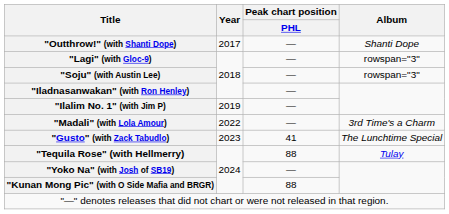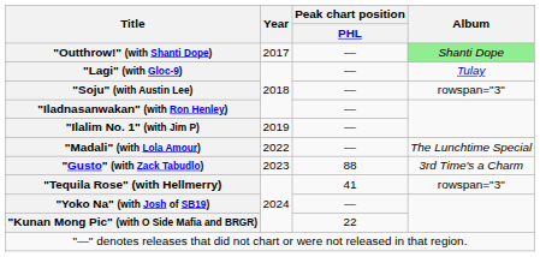"Outthrow!" (with Shanti Dope) | Album: no background -> lightgreen background
"Lagi" (with Gloc-9) | Album: rowspan="3" -> Tulay
"Madali" (with Lola Amour) | Album: 3rd Time's a Charm -> The Lunchtime Special
"Gusto" (with Zack Tabudlo) | Peak chart position / PHL: 41 -> 88
"Gusto" (with Zack Tabudlo) | Album: The Lunchtime Special -> 3rd Time's a Charm
"Tequila Rose" (with Hellmerry) | Peak chart position / PHL: 88 -> 41
"Tequila Rose" (with Hellmerry) | Album: Tulay -> rowspan="3"
"Kunan Mong Pic" (with O Side Mafia and BRGR) | Peak chart position / PHL: 88 -> 22
